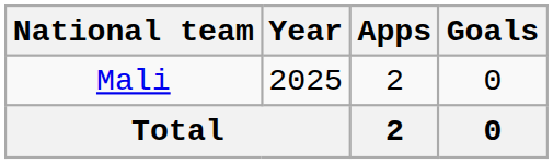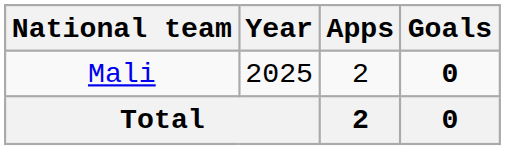Mali | Goals: normal -> bold
